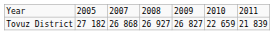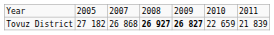Tovuz District | column 4: normal -> bold
Tovuz District | column 5: normal -> bold
